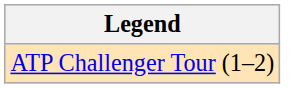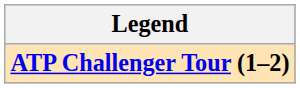row 2 | column 1: normal -> bold
